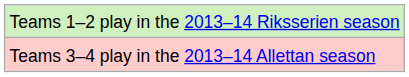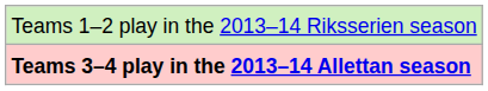row 2 | column 1: normal -> bold
